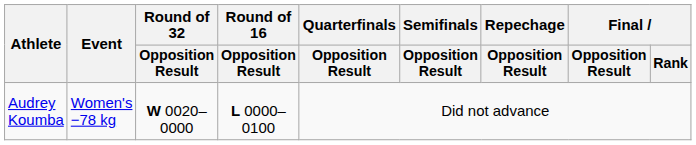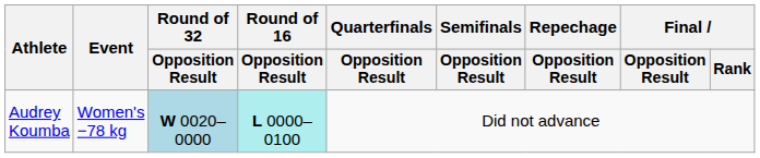Audrey Koumba | Round of 32 / Opposition Result: no background -> lightblue background
Audrey Koumba | Round of 16 / Opposition Result: no background -> paleturquoise background
